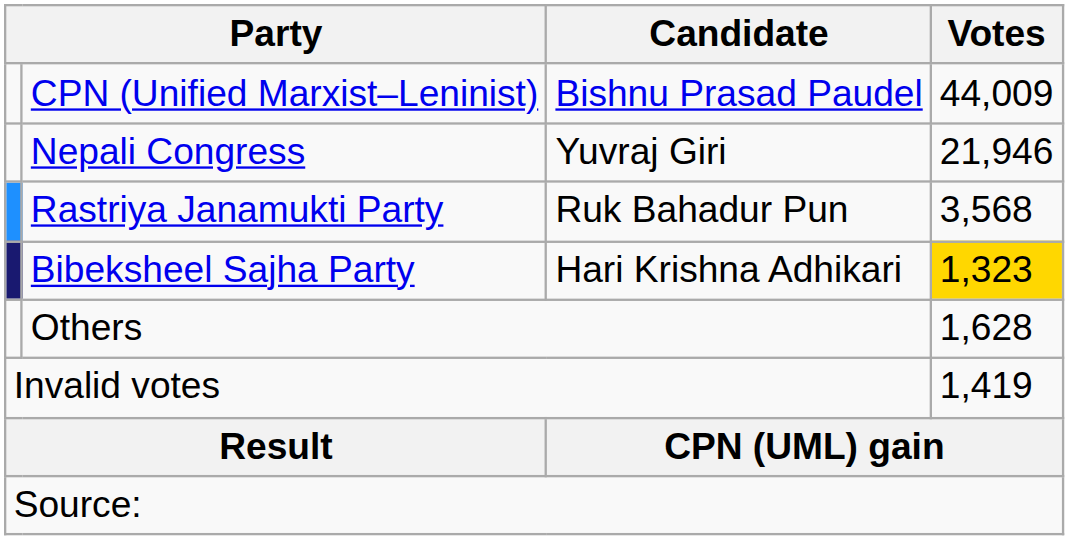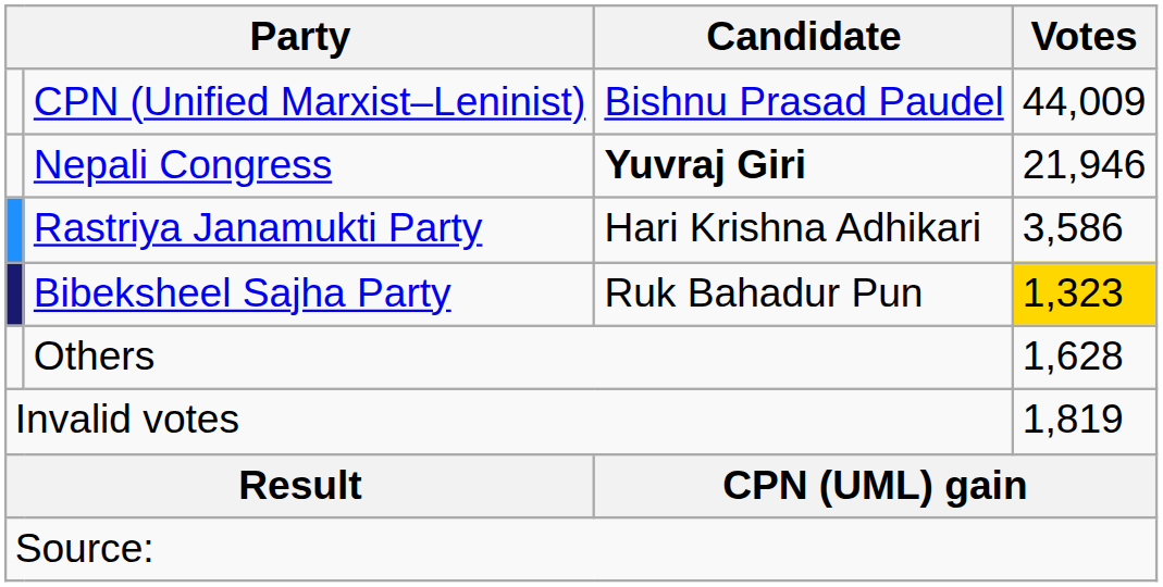Nepali Congress | Candidate: normal -> bold
Rastriya Janamukti Party | Candidate: Ruk Bahadur Pun -> Hari Krishna Adhikari
Rastriya Janamukti Party | Votes: 3,568 -> 3,586
Bibeksheel Sajha Party | Candidate: Hari Krishna Adhikari -> Ruk Bahadur Pun
Invalid votes | Votes: 1,419 -> 1,819
